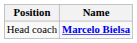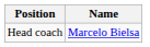Head coach | Name: bold -> normal
